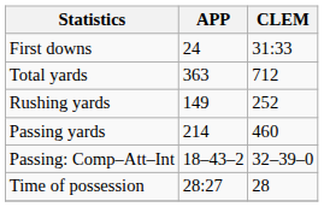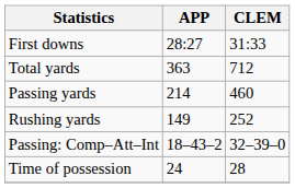First downs | APP: 24 -> 28:27
rows swapped: Rushing yards <-> Passing yards
Time of possession | APP: 28:27 -> 24
